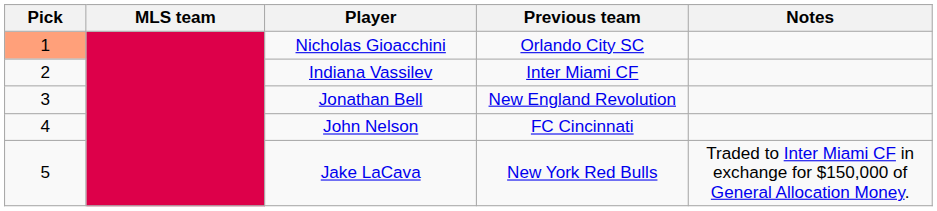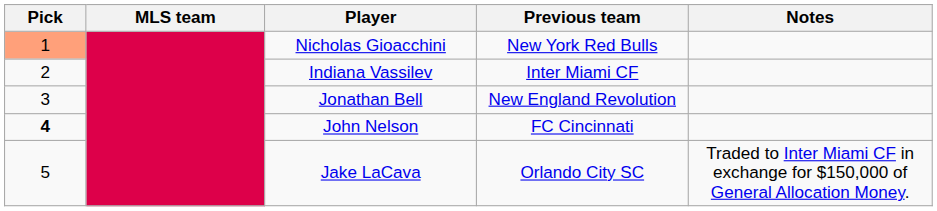Nicholas Gioacchini | Previous team: Orlando City SC -> New York Red Bulls
John Nelson | Pick: normal -> bold
Jake LaCava | Previous team: New York Red Bulls -> Orlando City SC
